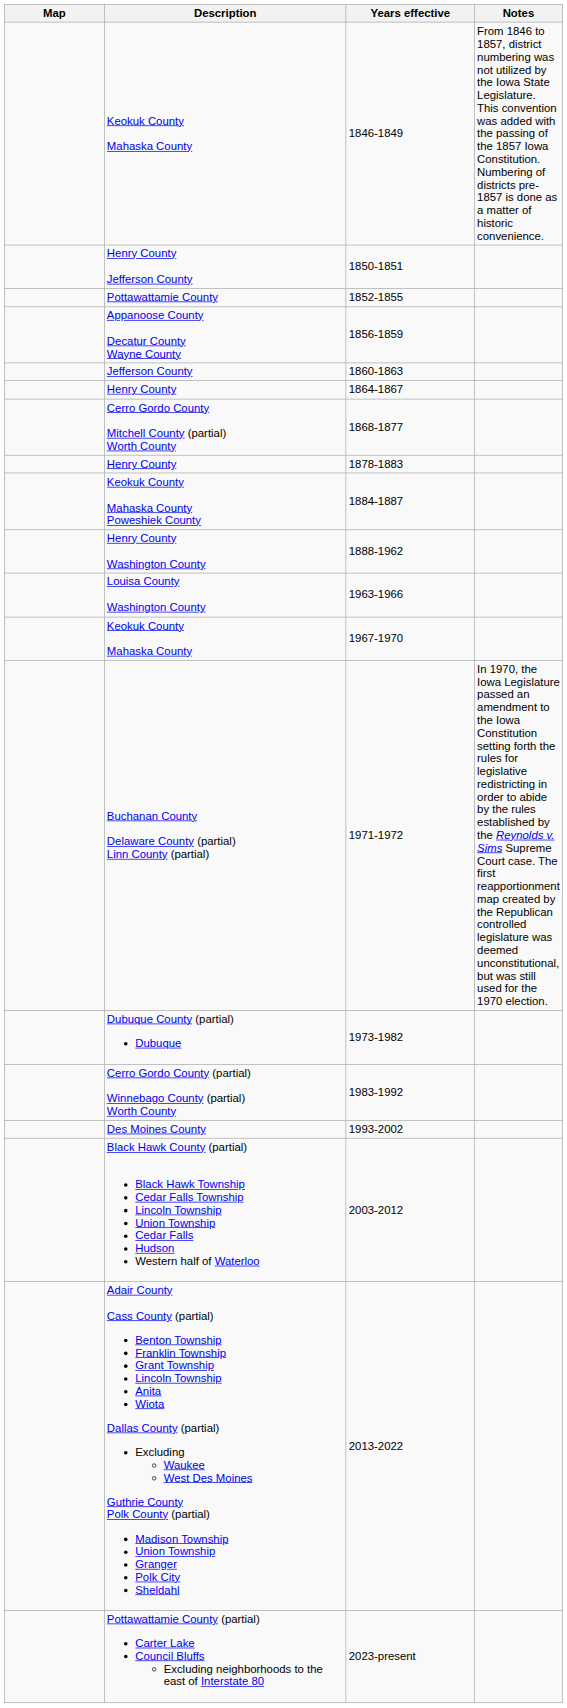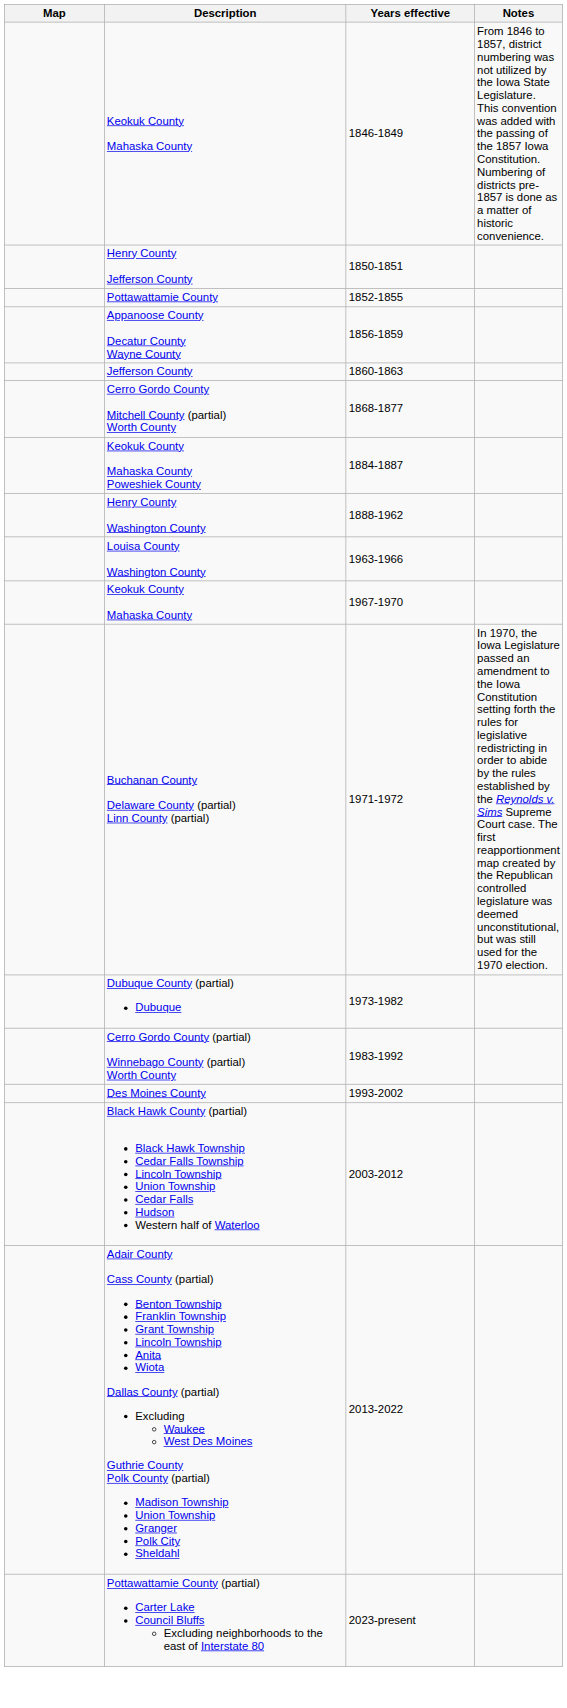- row: Henry County | 1864-1867
- row: Henry County | 1878-1883
